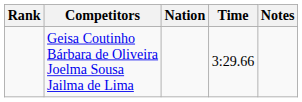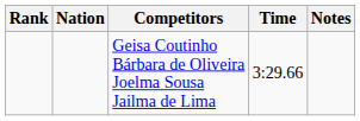columns swapped: Nation <-> Competitors
